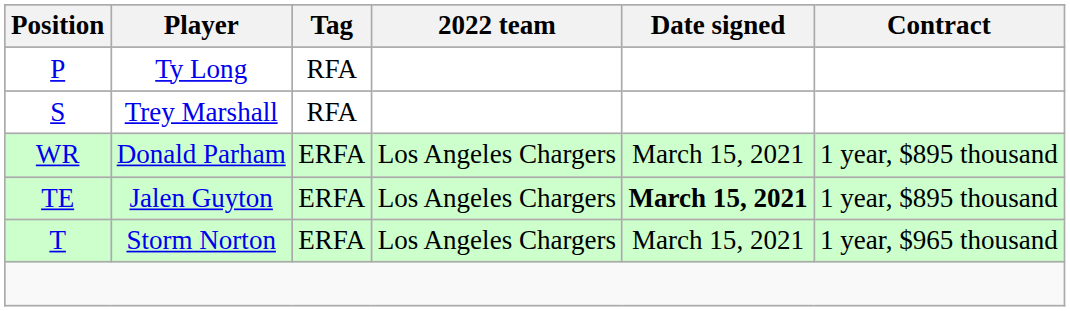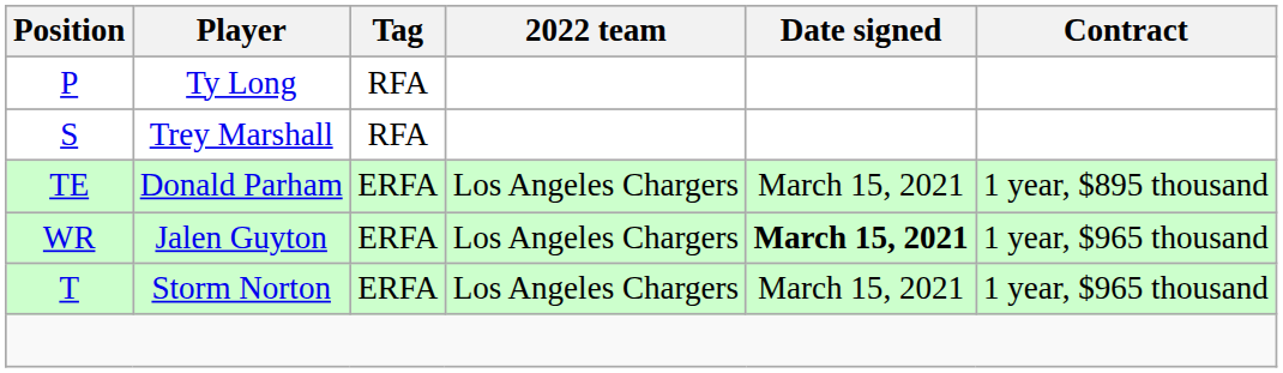Donald Parham | Position: WR -> TE
Jalen Guyton | Position: TE -> WR
Jalen Guyton | Contract: 1 year, $895 thousand -> 1 year, $965 thousand
